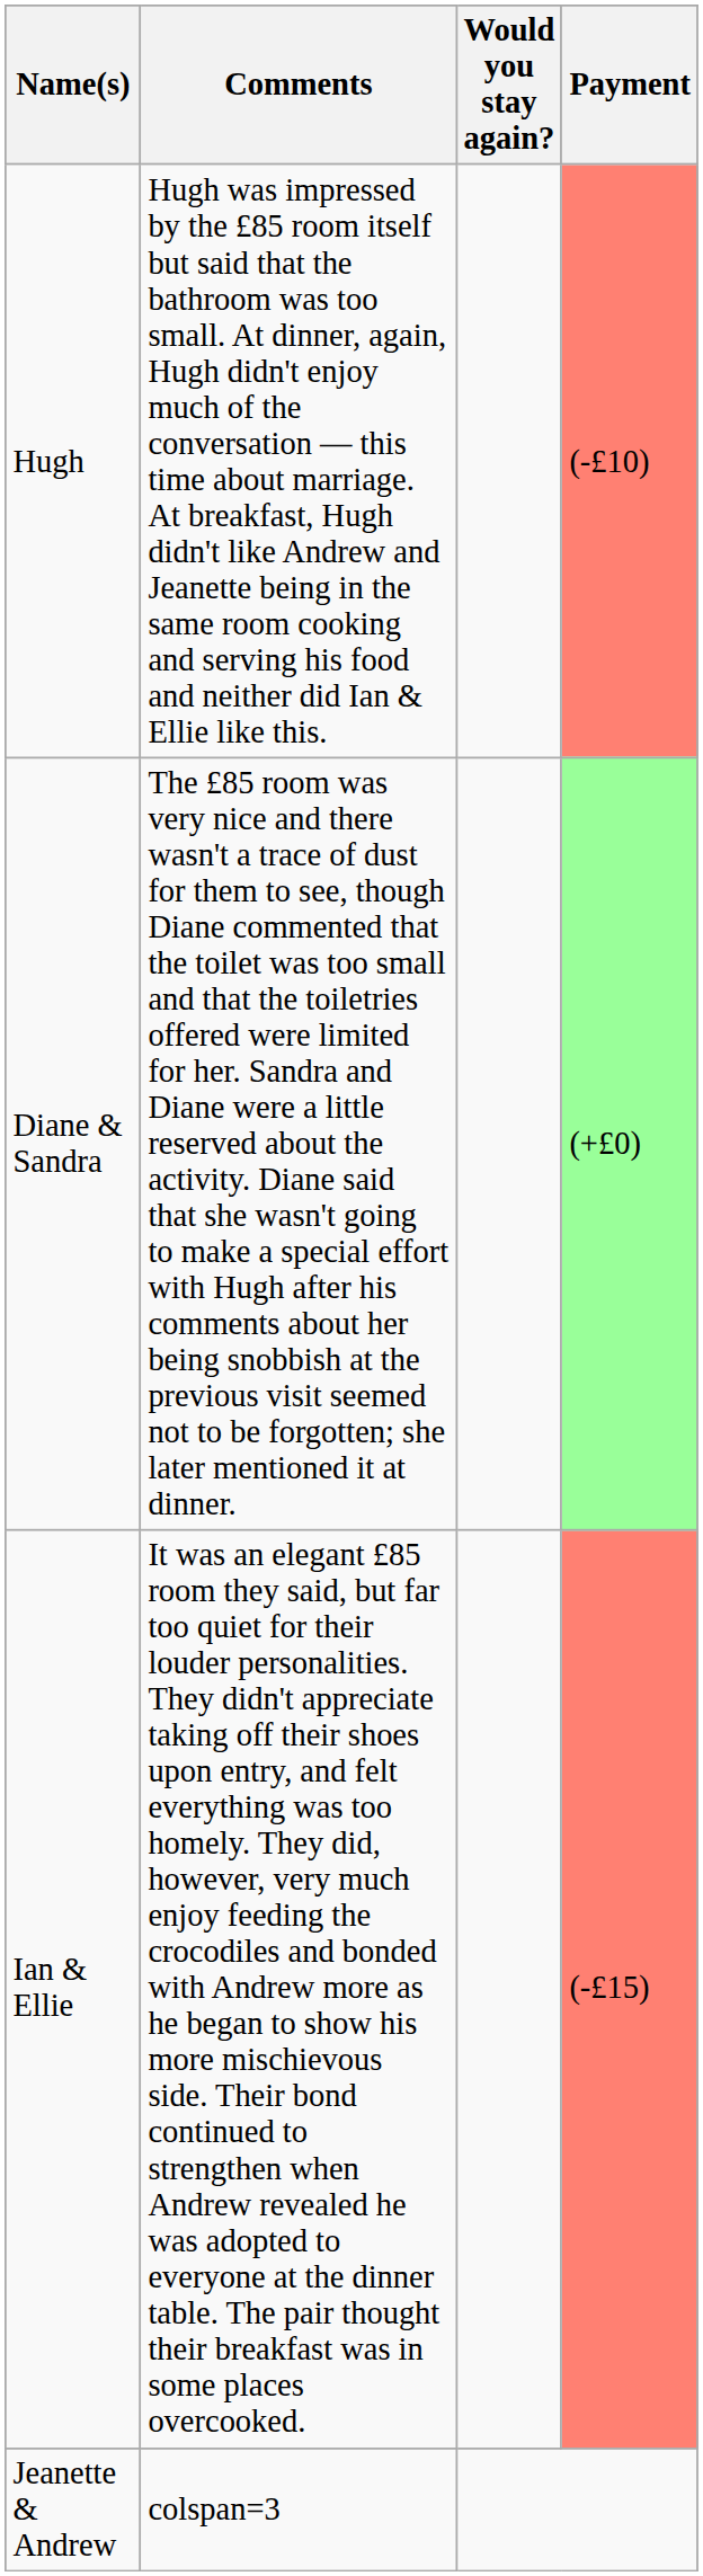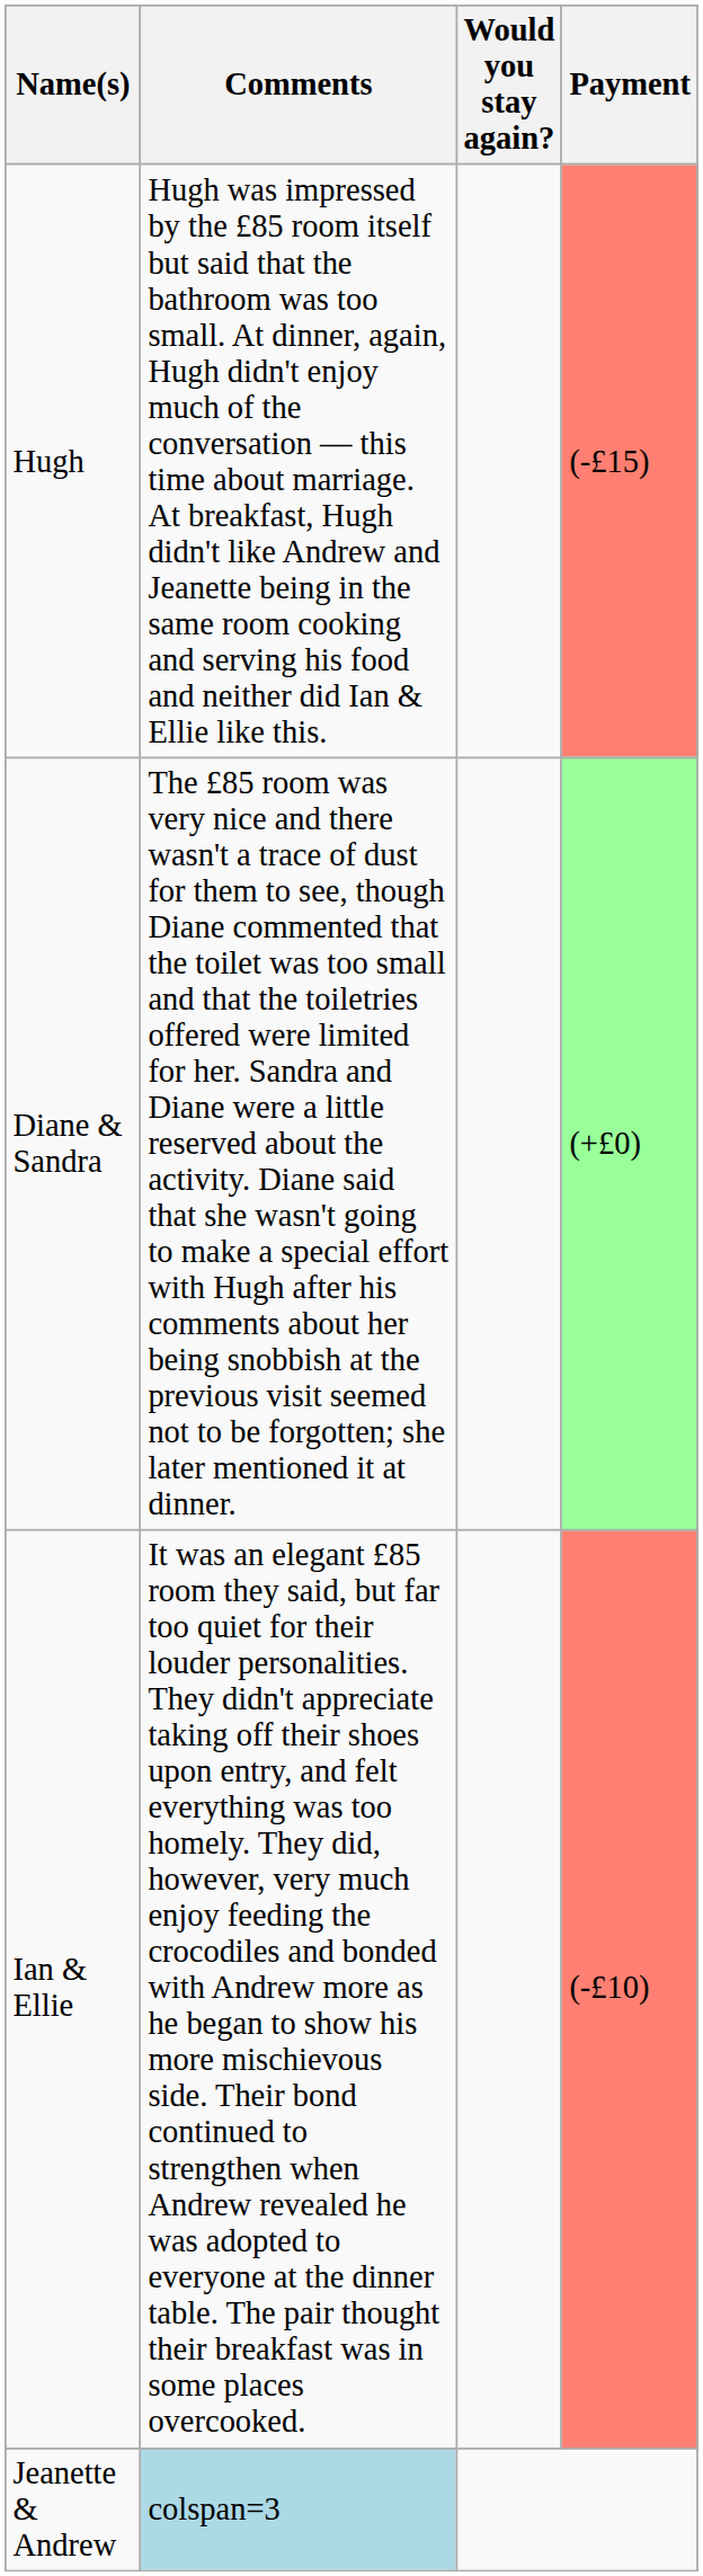Hugh | Payment: (-£10) -> (-£15)
Ian & Ellie | Payment: (-£15) -> (-£10)
Jeanette & Andrew | Comments: no background -> lightblue background
